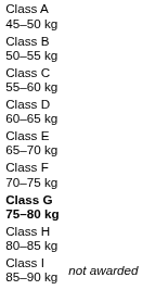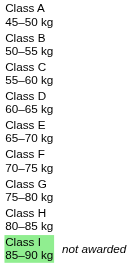Class G 75–80 kg | column 1: bold -> normal
Class I 85–90 kg | column 1: no background -> lightgreen background
